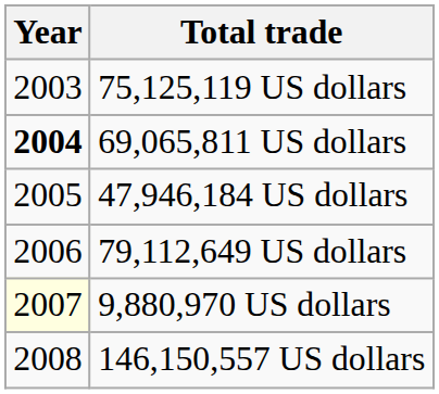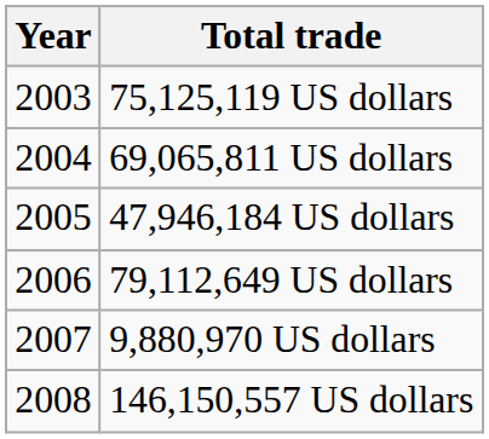69,065,811 US dollars | Year: bold -> normal
9,880,970 US dollars | Year: lightyellow background -> no background
